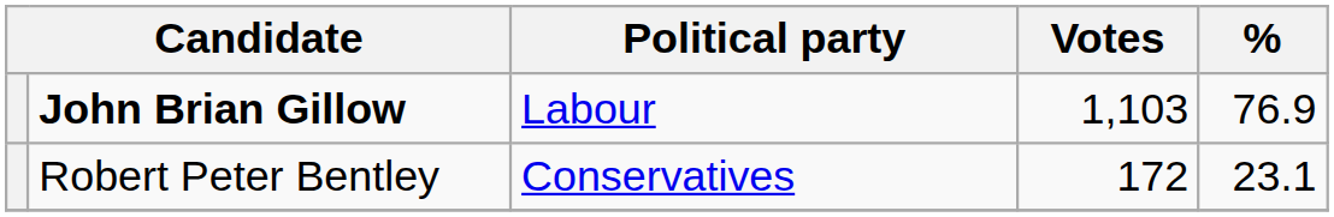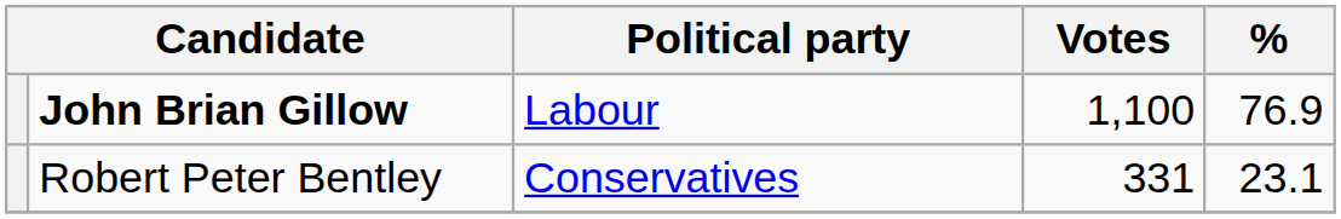John Brian Gillow | Votes: 1,103 -> 1,100
Robert Peter Bentley | Votes: 172 -> 331
